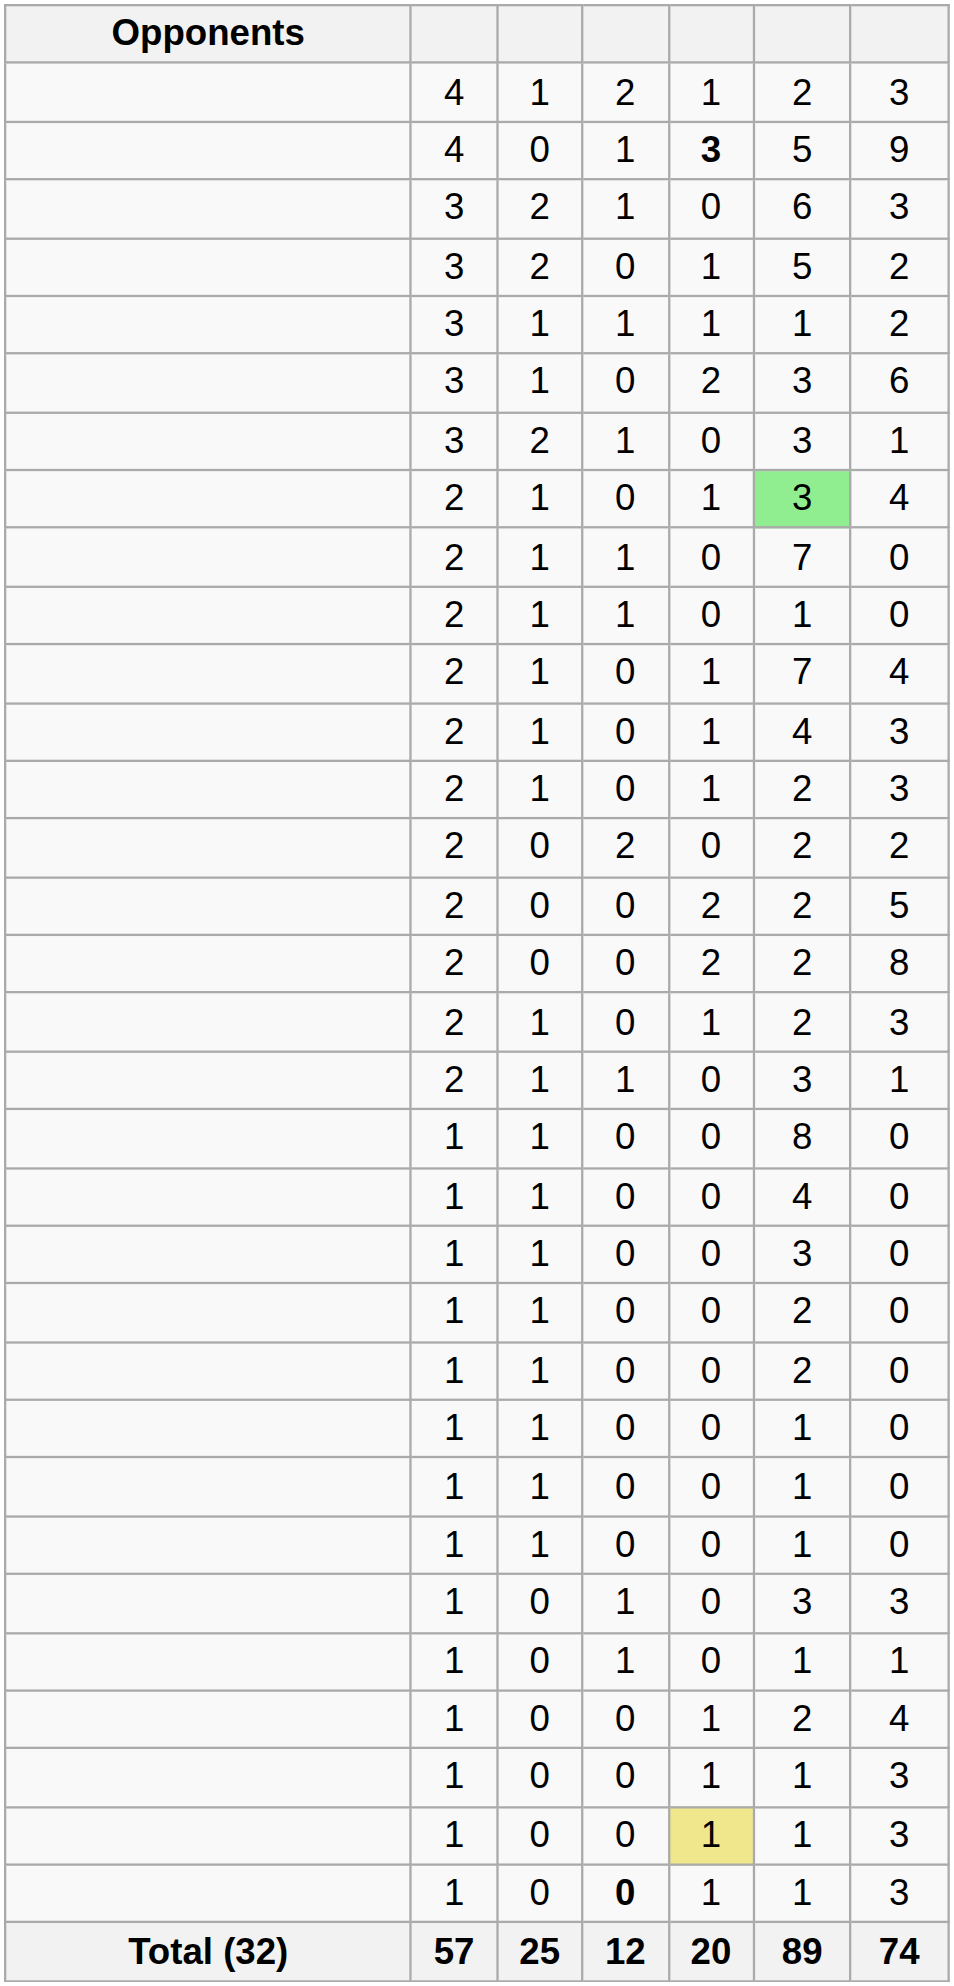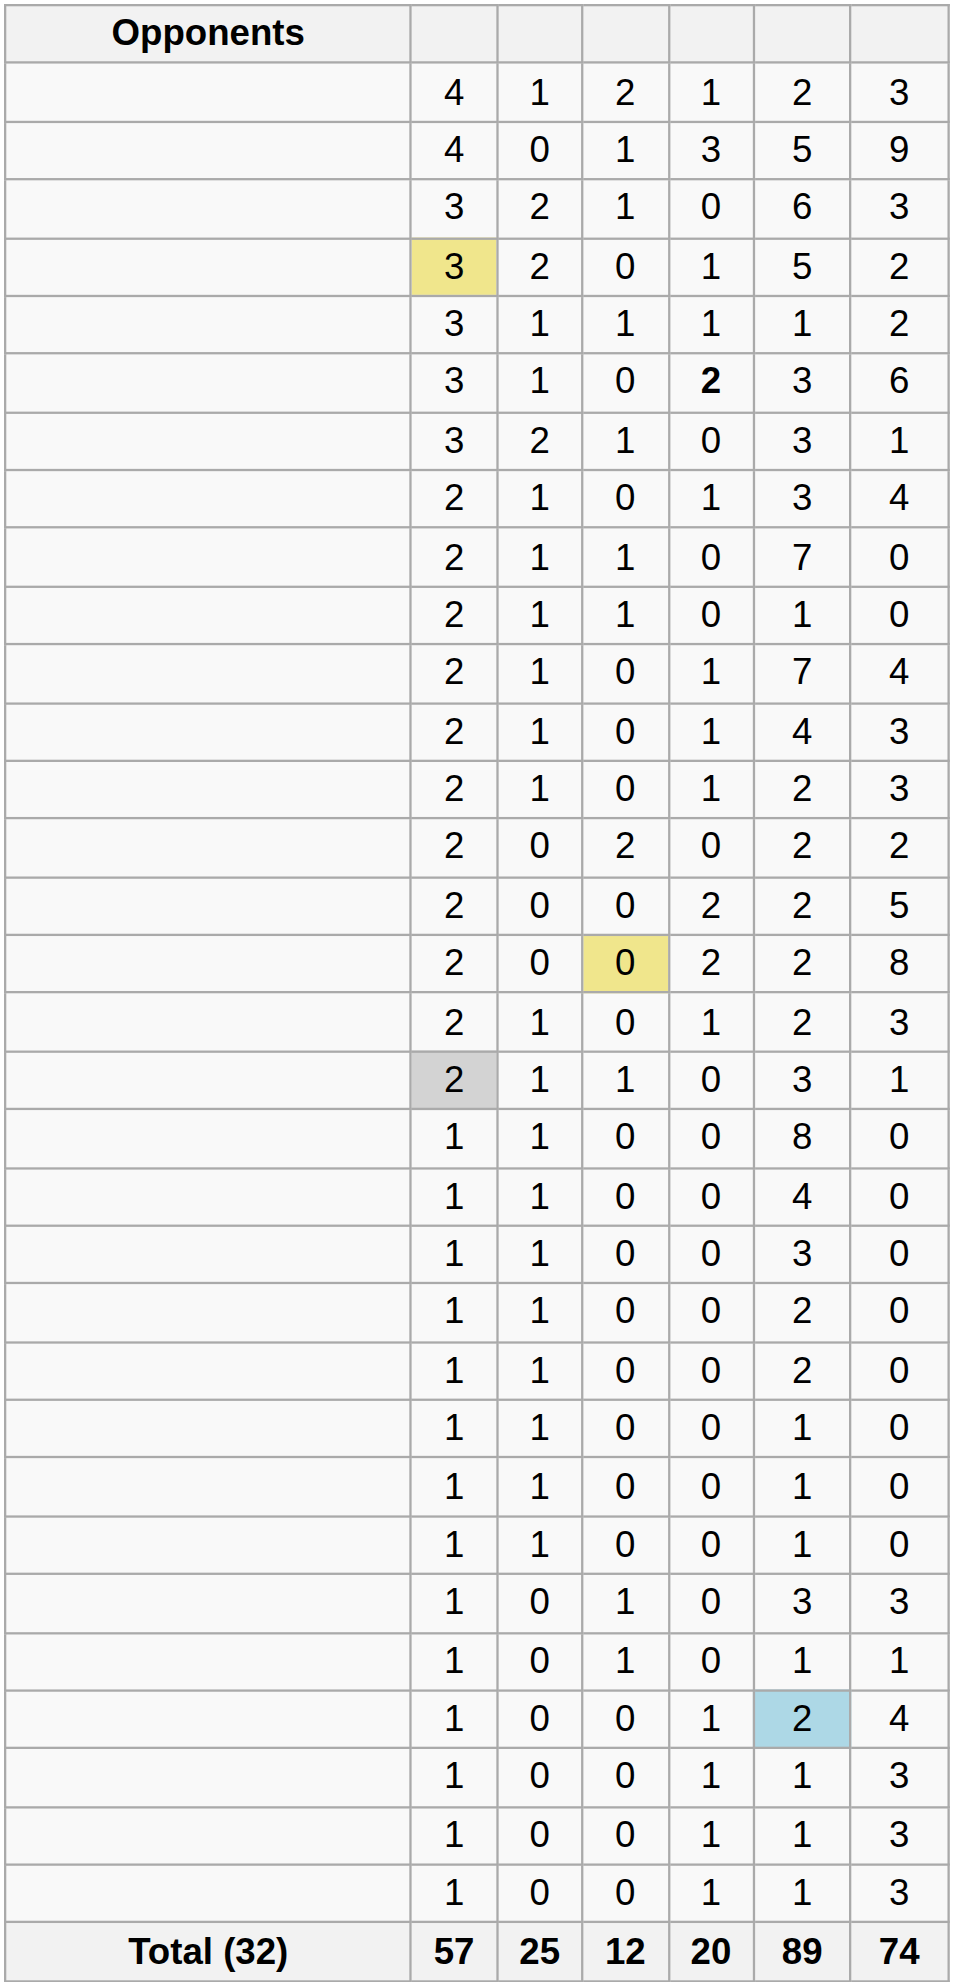row 3 | column 5: bold -> normal
row 5 | column 2: no background -> khaki background
row 7 | column 5: normal -> bold
row 9 | column 6: lightgreen background -> no background
row 17 | column 4: no background -> khaki background
row 19 | column 2: no background -> lightgrey background
row 30 | column 6: no background -> lightblue background
row 32 | column 5: khaki background -> no background
row 33 | column 4: bold -> normal
